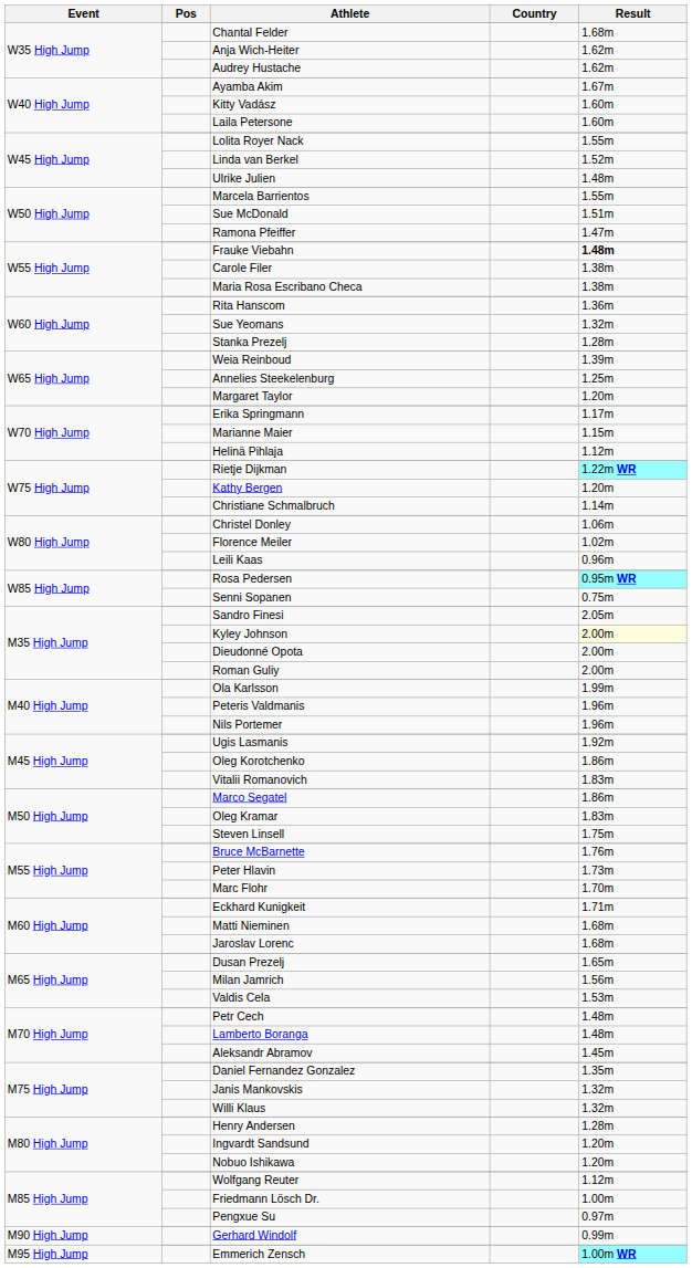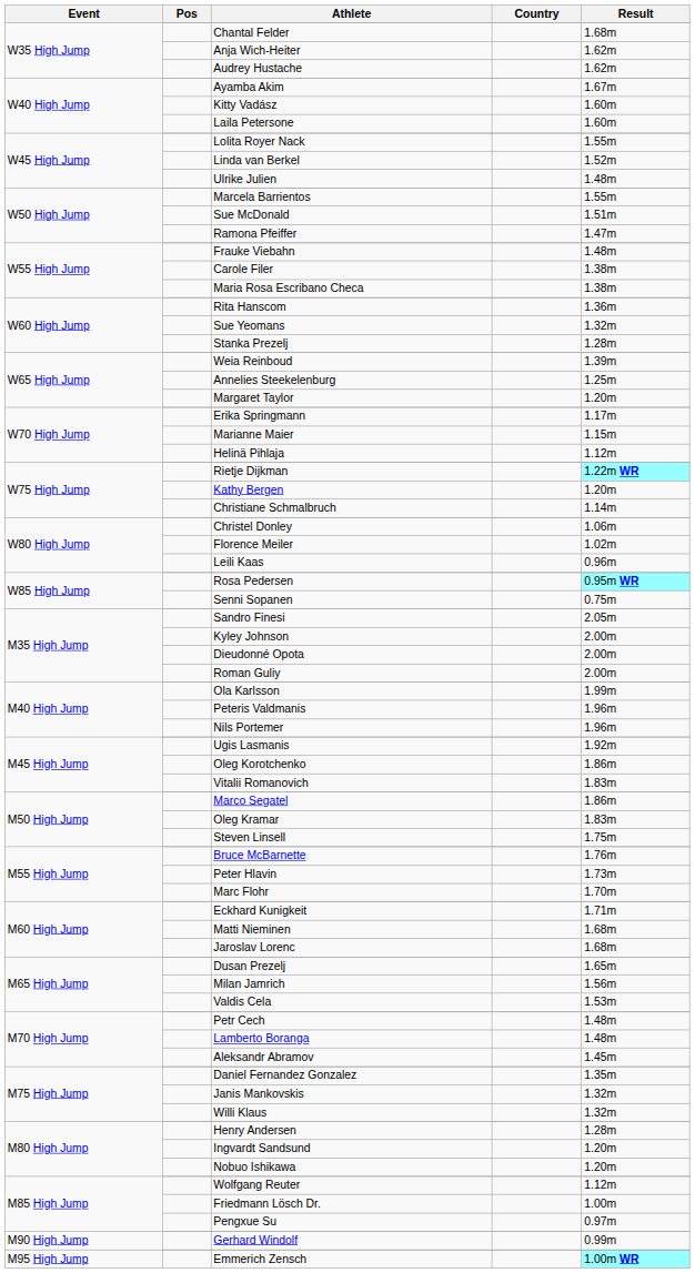Frauke Viebahn | Result: bold -> normal
Kyley Johnson | Result: lightyellow background -> no background
